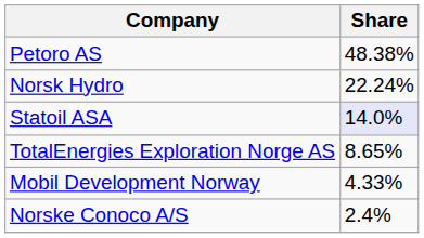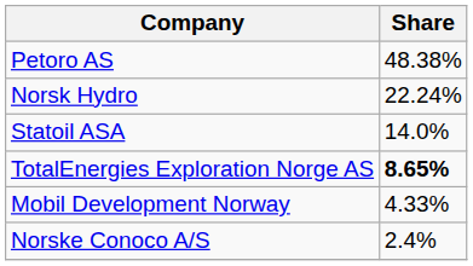Statoil ASA | Share: lavender background -> no background
TotalEnergies Exploration Norge AS | Share: normal -> bold
